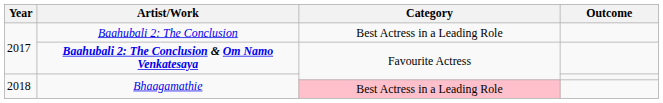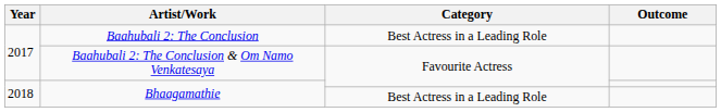Baahubali 2: The Conclusion & Om Namo Venkatesaya | Artist/Work: bold -> normal
Bhaagamathie / Best Actress in a Leading Role | Category: pink background -> no background
